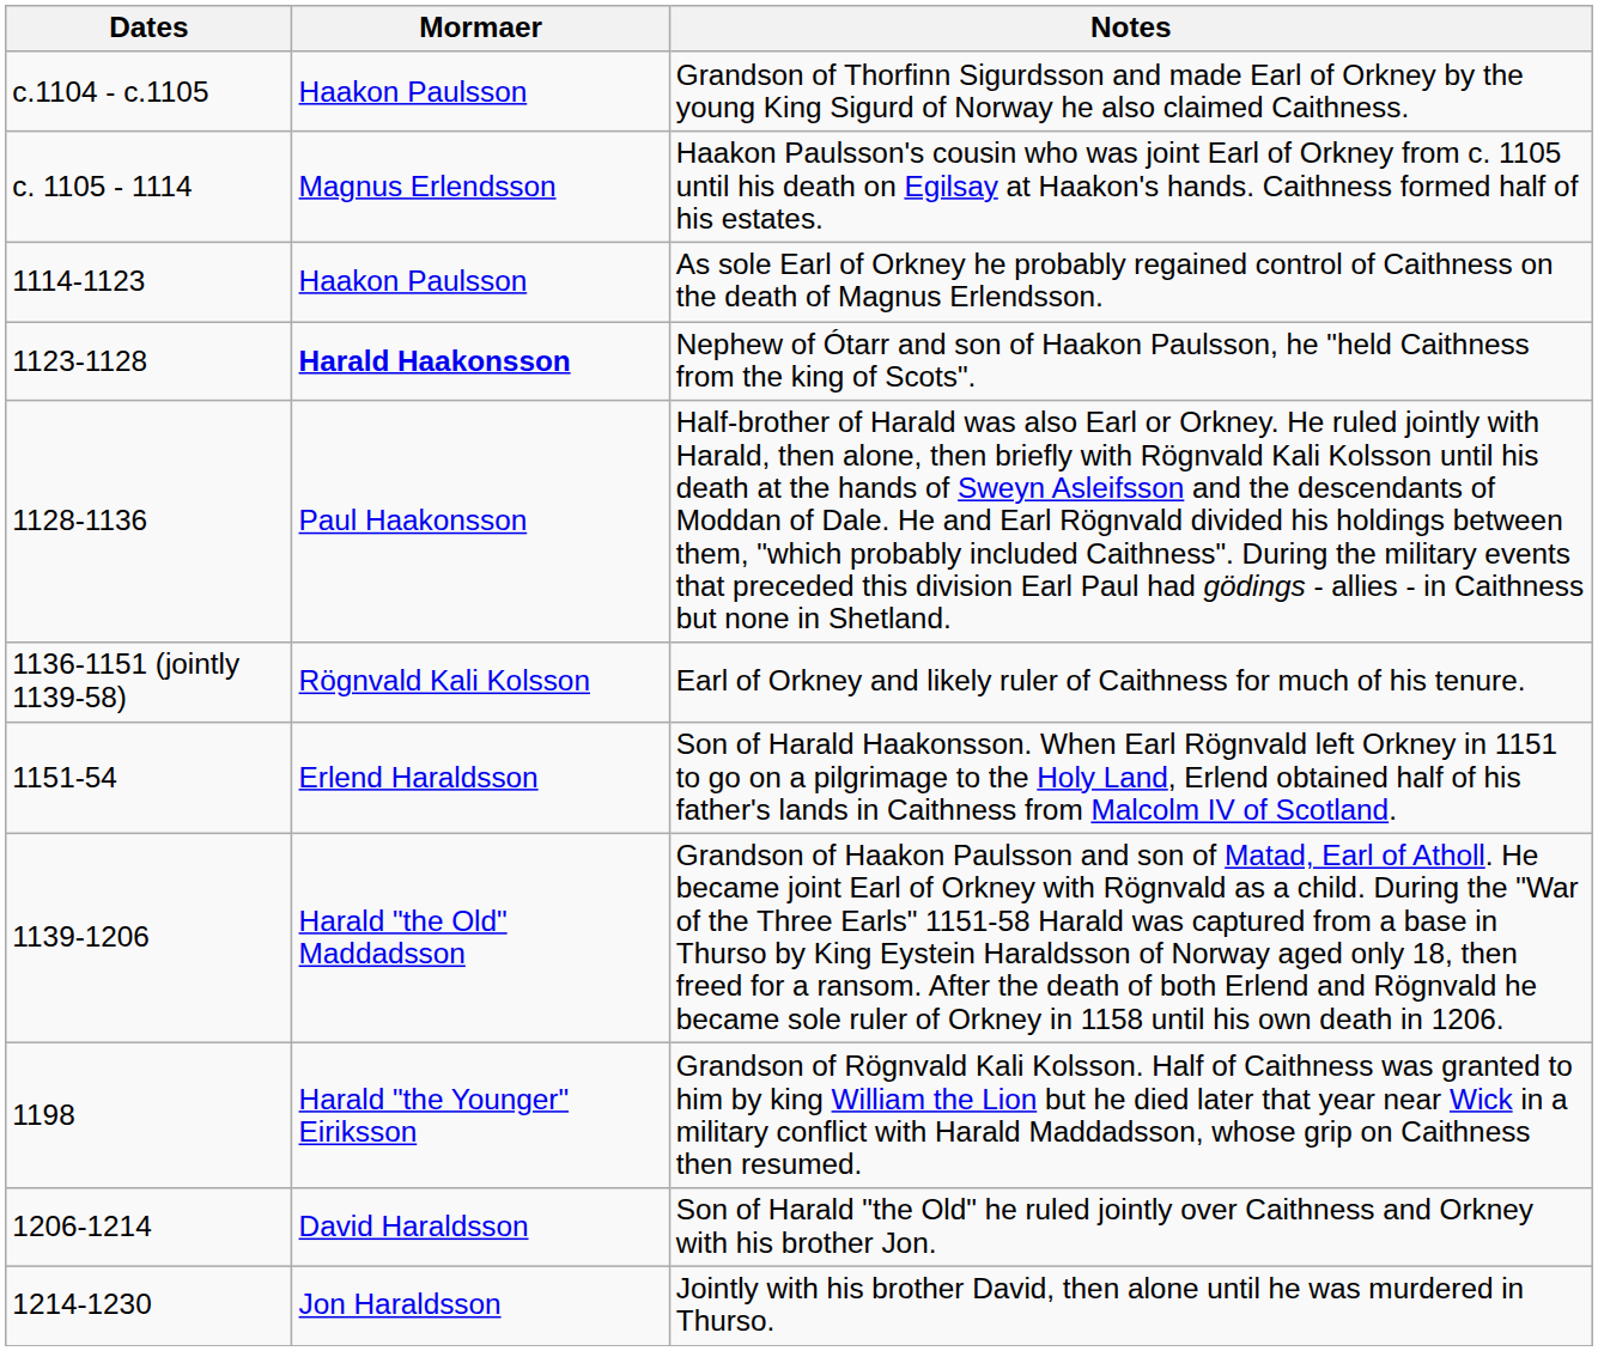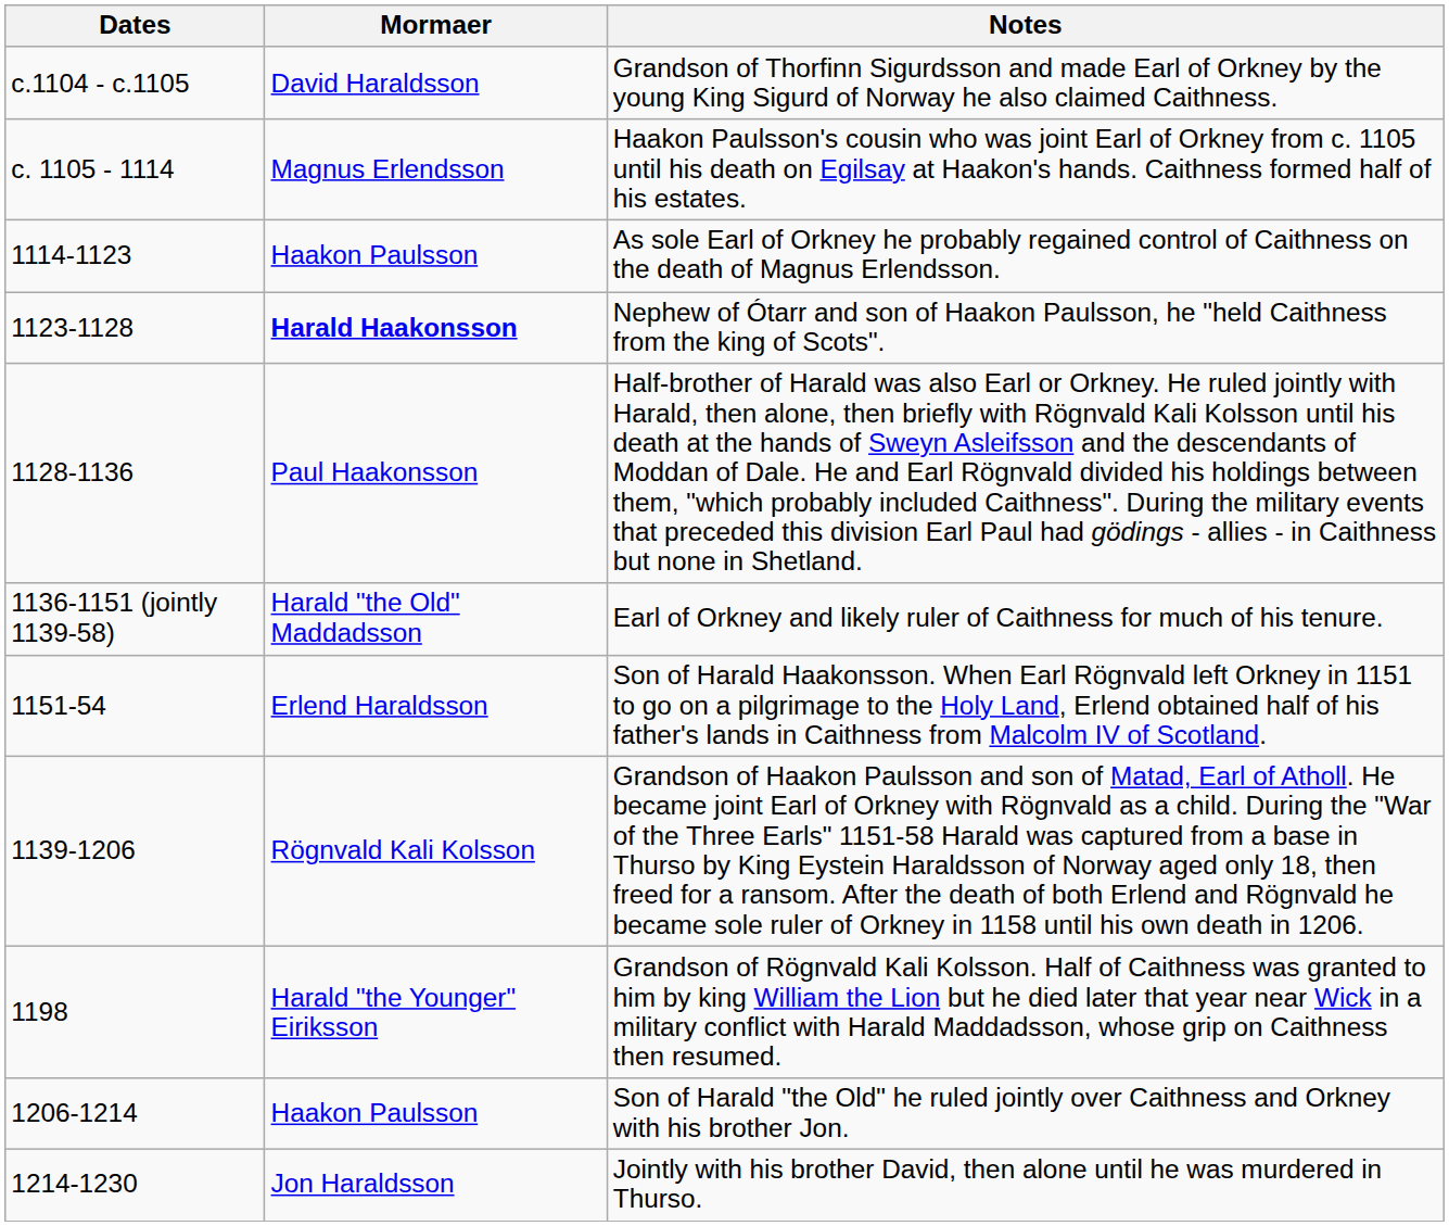row 2 | Mormaer: Haakon Paulsson -> David Haraldsson
row 7 | Mormaer: Rögnvald Kali Kolsson -> Harald "the Old" Maddadsson
row 9 | Mormaer: Harald "the Old" Maddadsson -> Rögnvald Kali Kolsson
row 11 | Mormaer: David Haraldsson -> Haakon Paulsson
